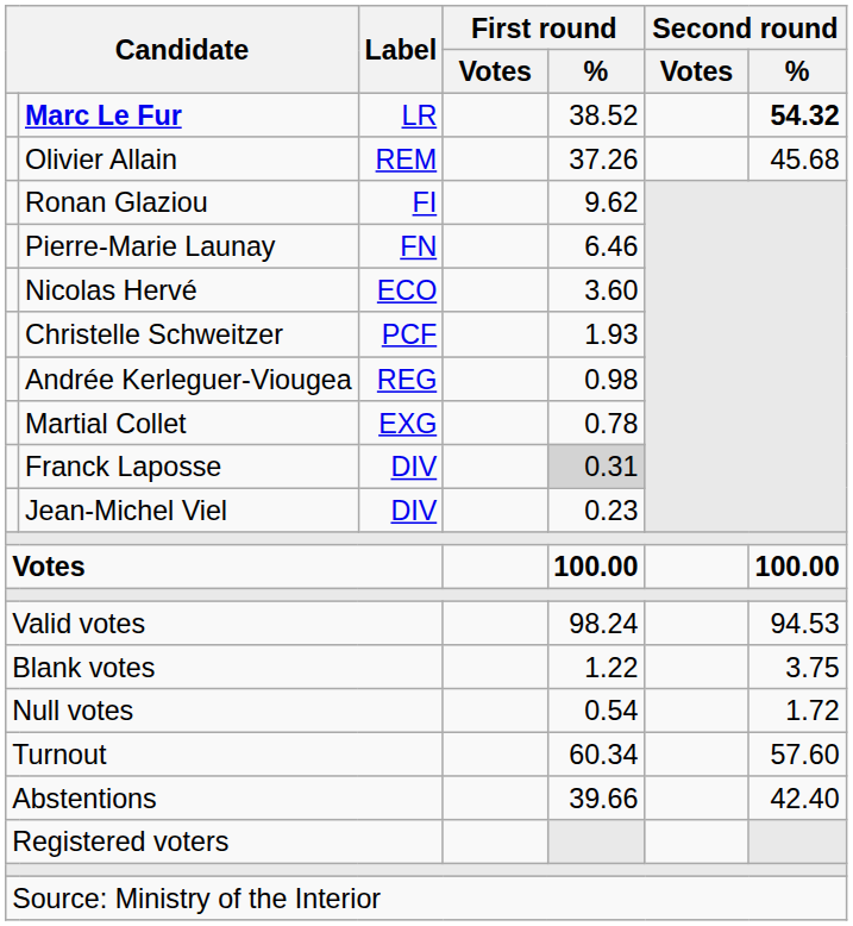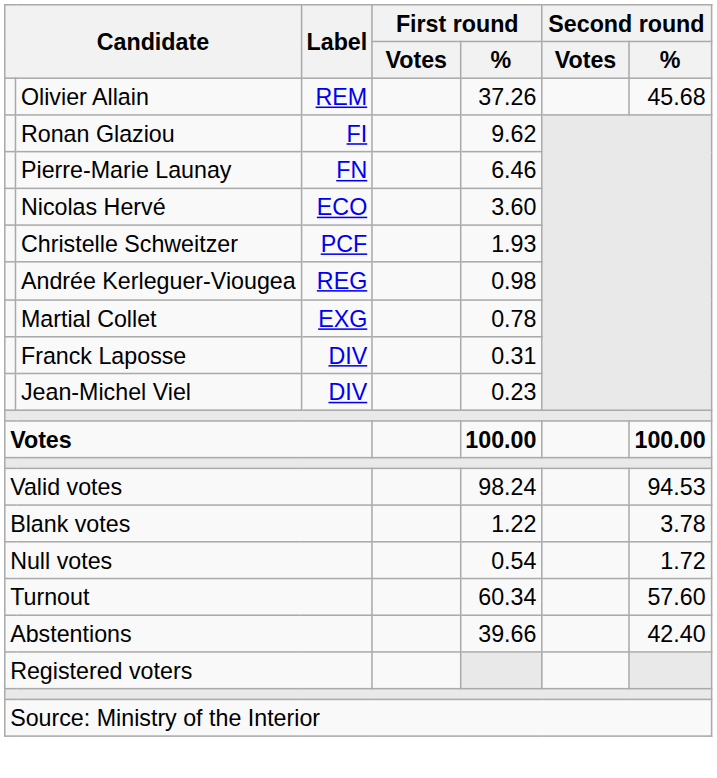- row: Marc Le Fur | LR | 38.52 | 54.32
Franck Laposse | First round / %: lightgrey background -> no background
Blank votes | Second round / %: 3.75 -> 3.78
